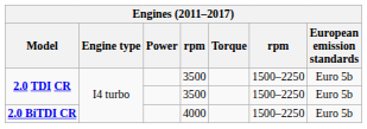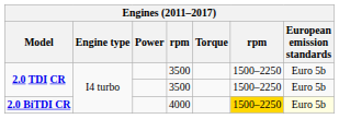2.0 BiTDI CR | column 6: no background -> gold background
2.0 BiTDI CR | European emission standards: no background -> lightyellow background
